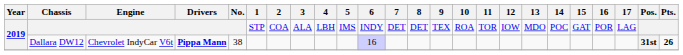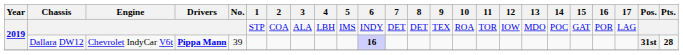Dallara DW12 | No.: 38 -> 39
Dallara DW12 | 6: normal -> bold
Dallara DW12 | Pts.: 26 -> 28
